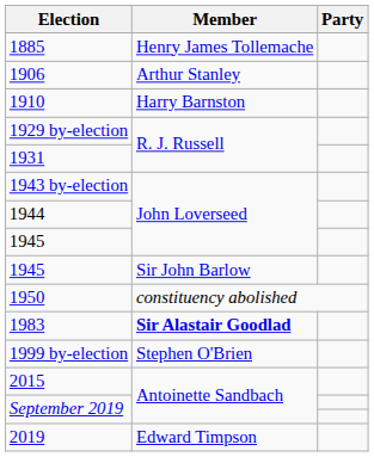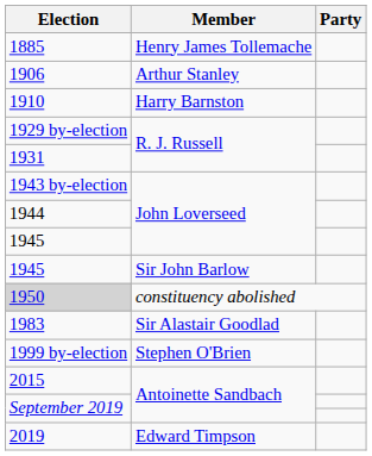1950 | Election: no background -> lightgrey background
1983 | Member: bold -> normal
